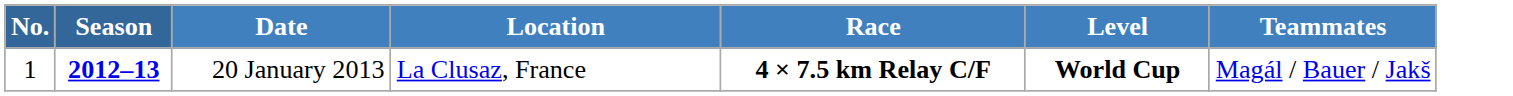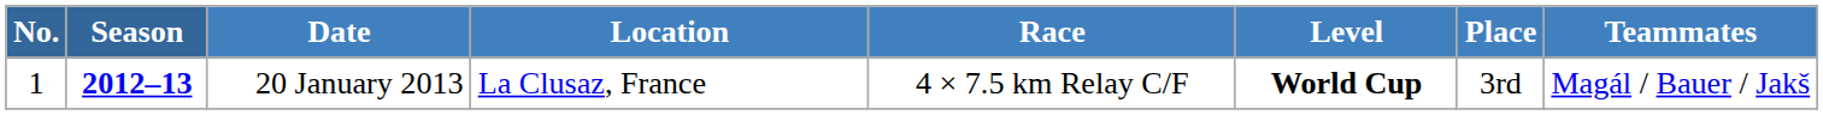+ column: Place | 3rd
20 January 2013 | Race: bold -> normal
